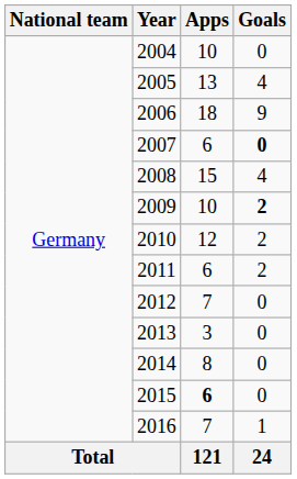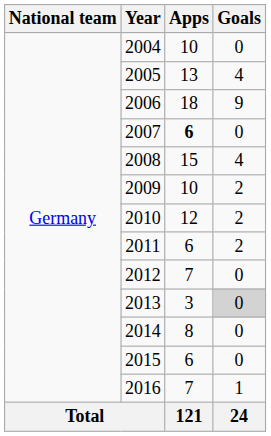2007 | Apps: normal -> bold
2007 | Goals: bold -> normal
2009 | Goals: bold -> normal
2013 | Goals: no background -> lightgrey background
2015 | Apps: bold -> normal
